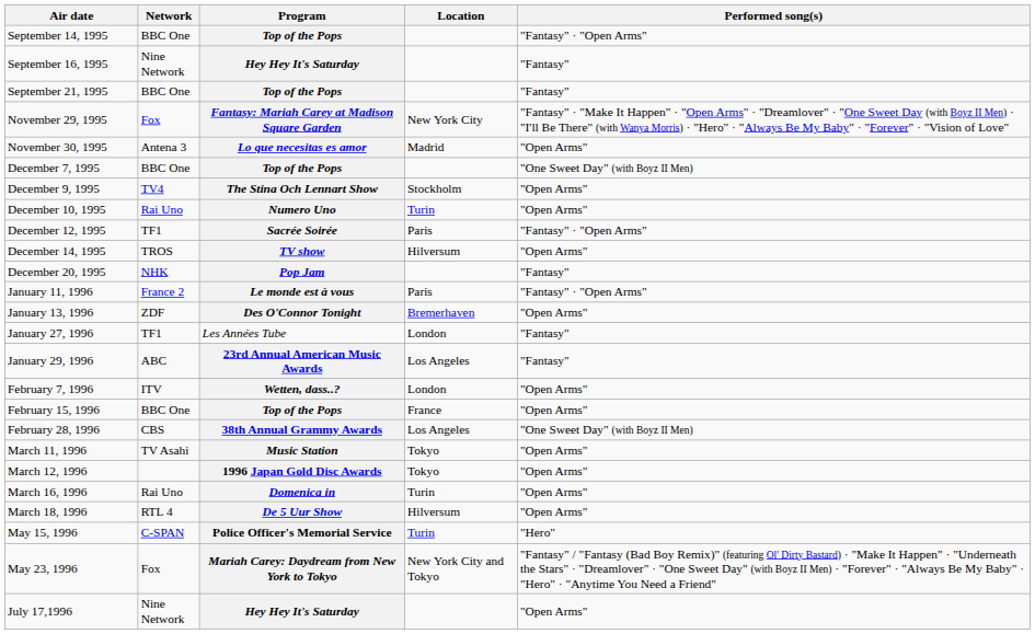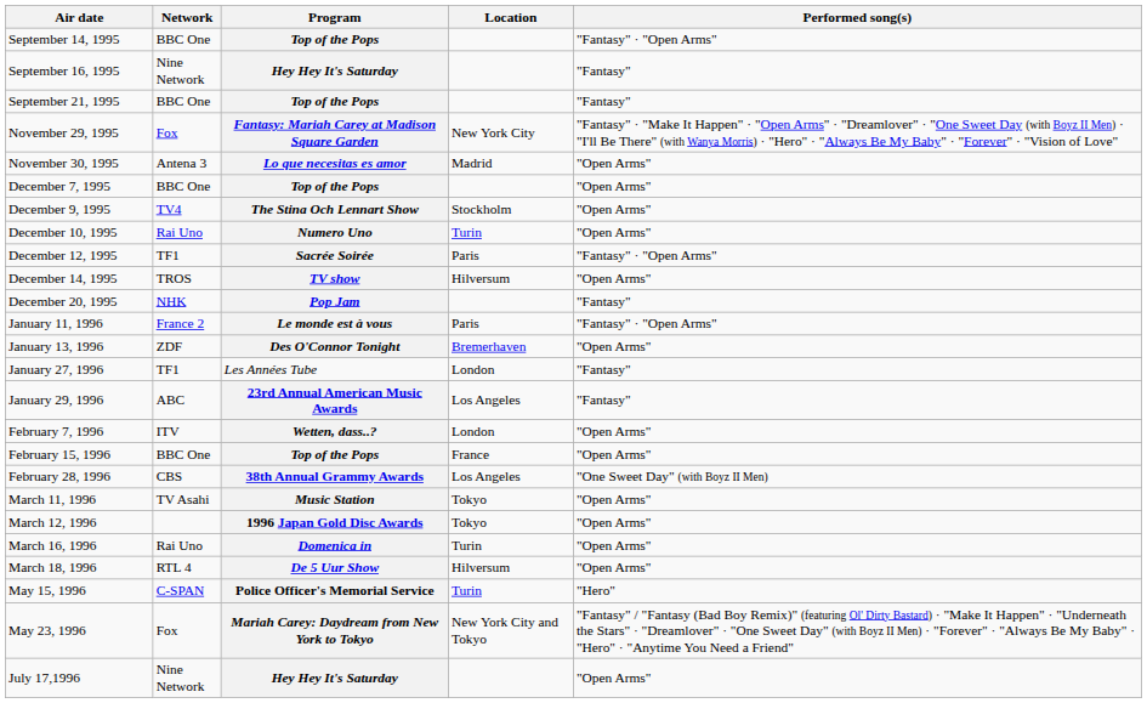December 7, 1995 | Performed song(s): "One Sweet Day" (with Boyz II Men) -> "Open Arms"
